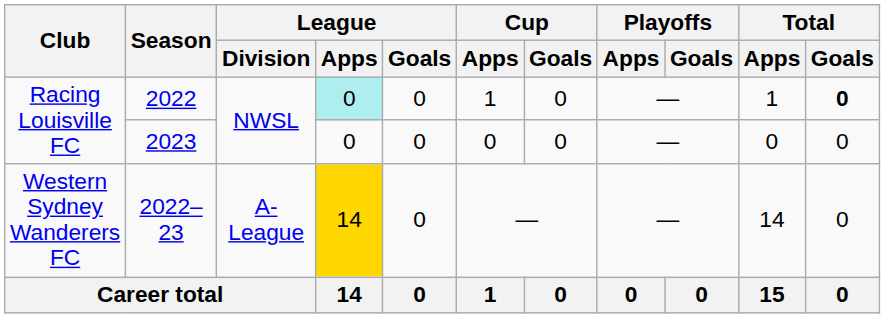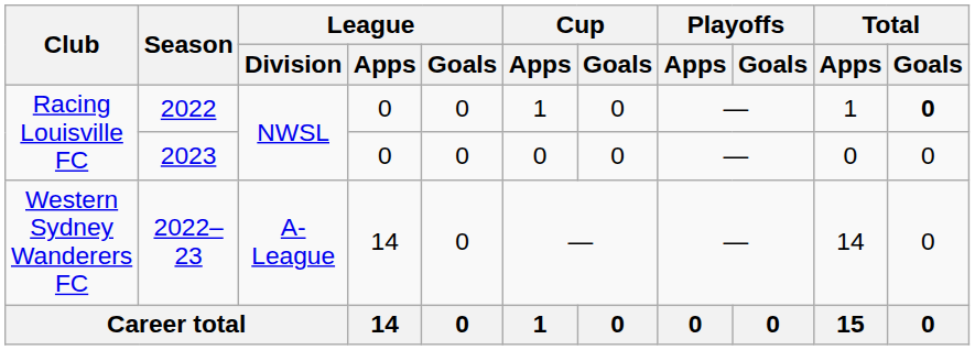2022 | League / Apps: paleturquoise background -> no background
2022–23 | League / Apps: gold background -> no background
